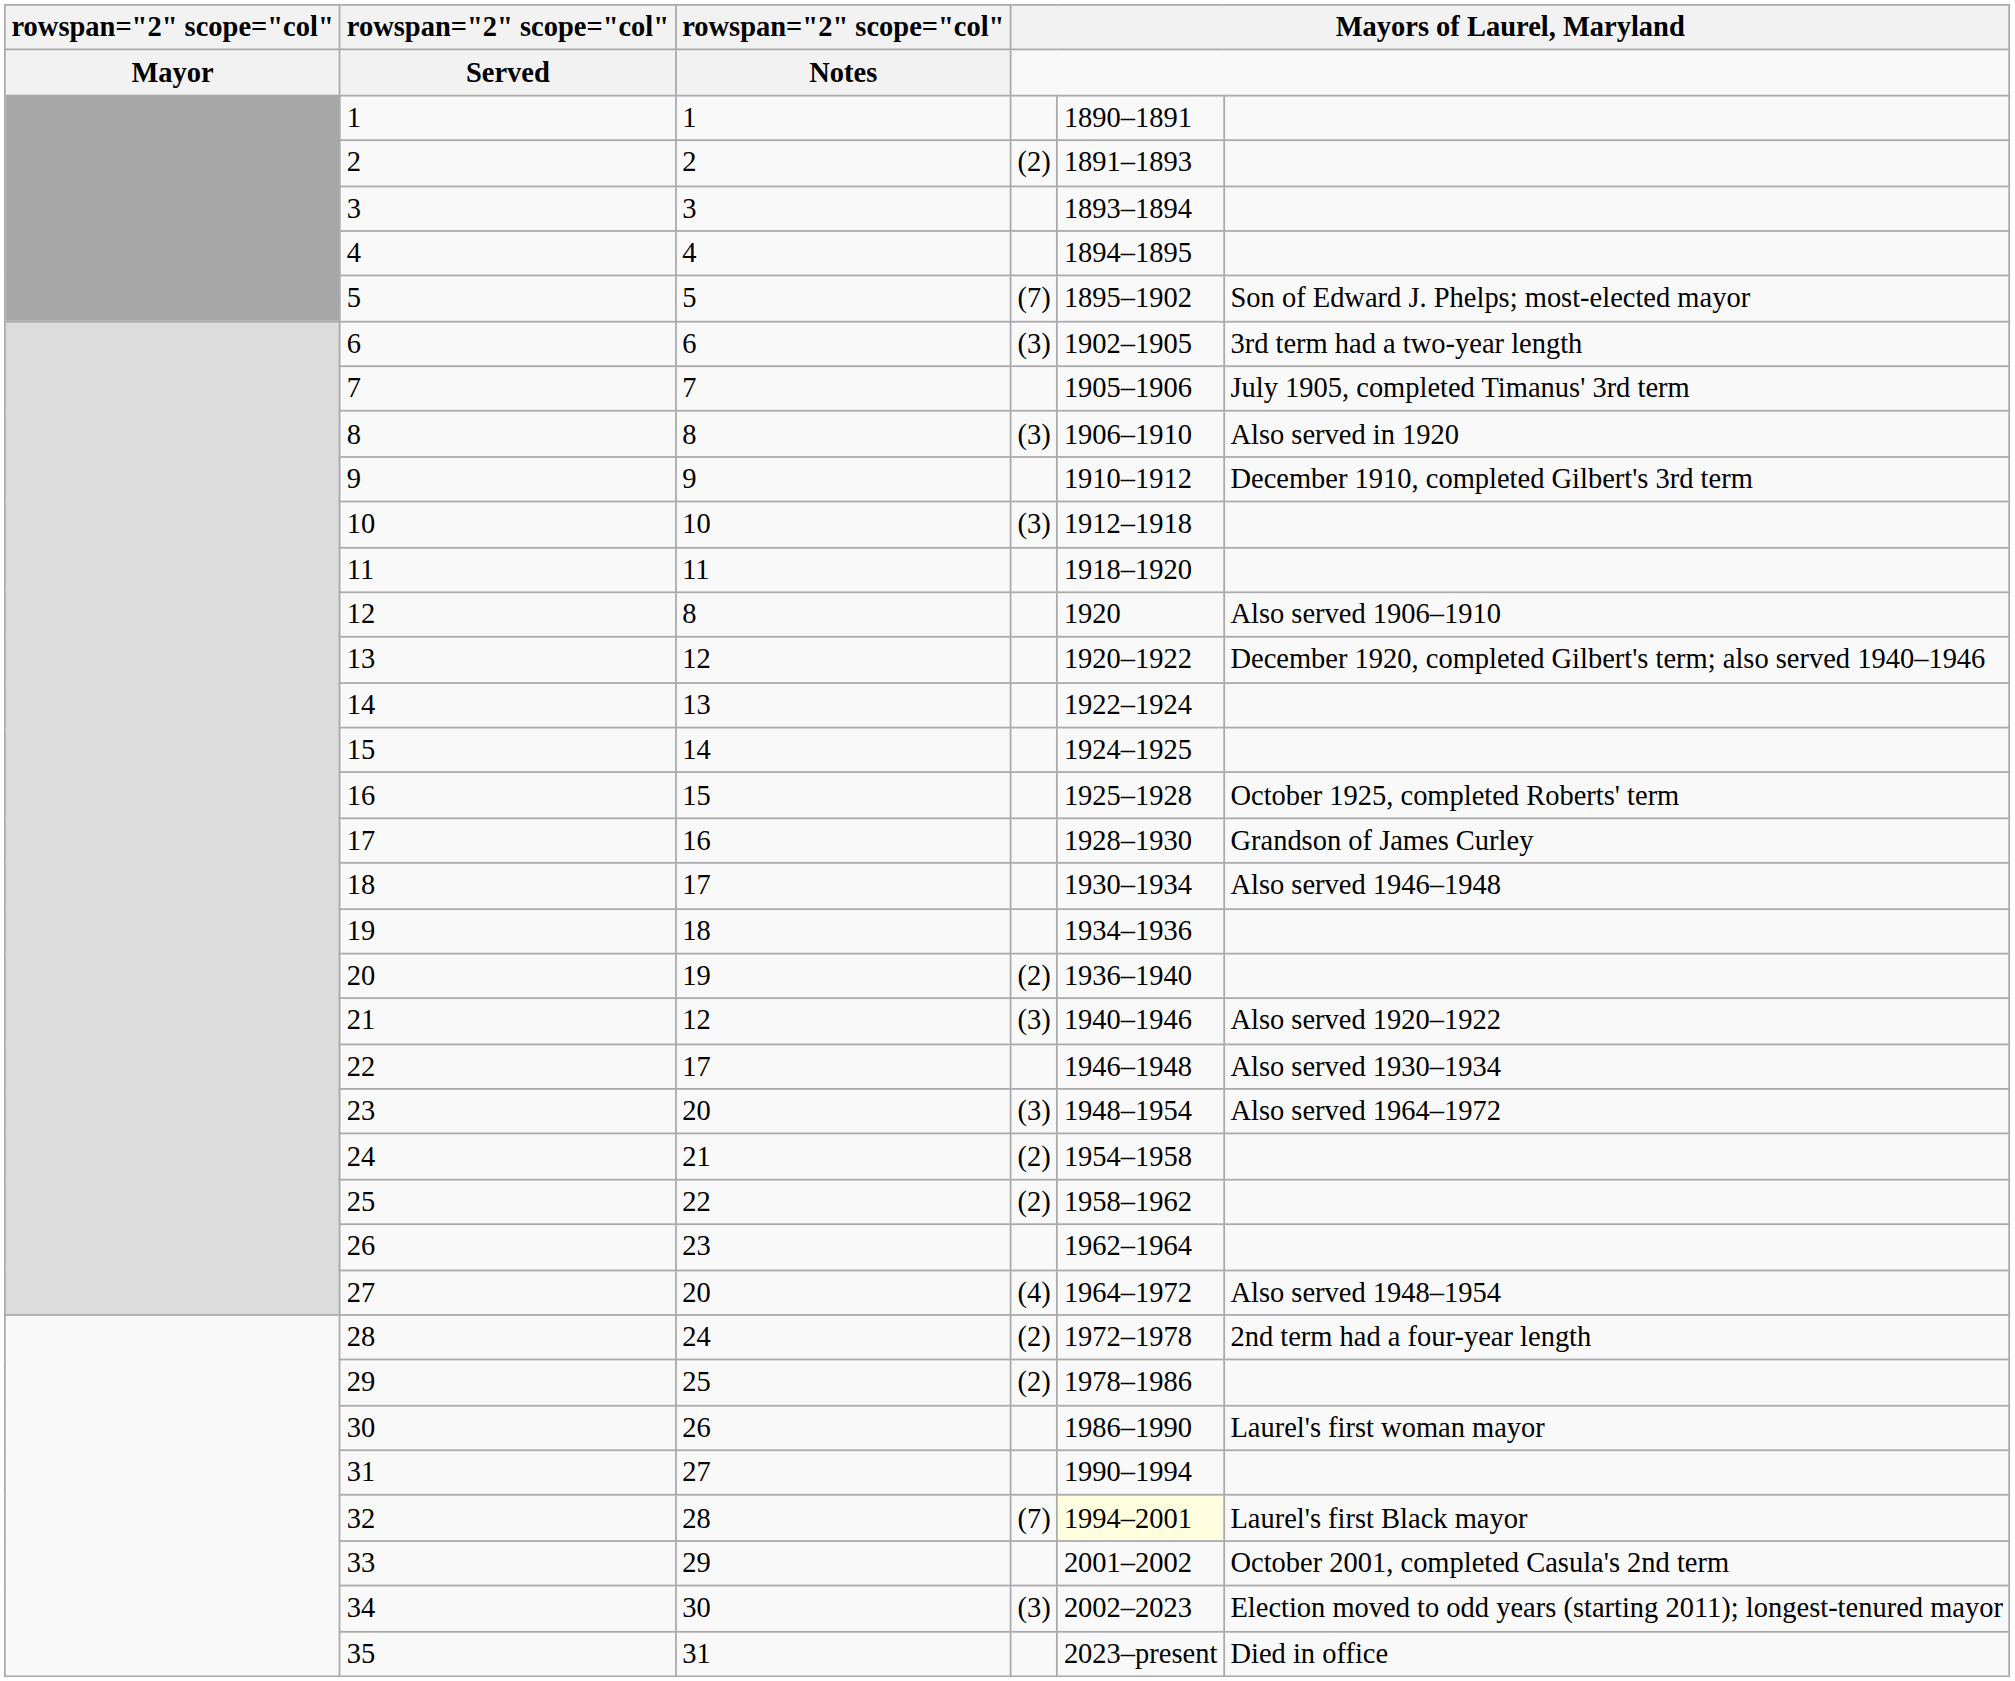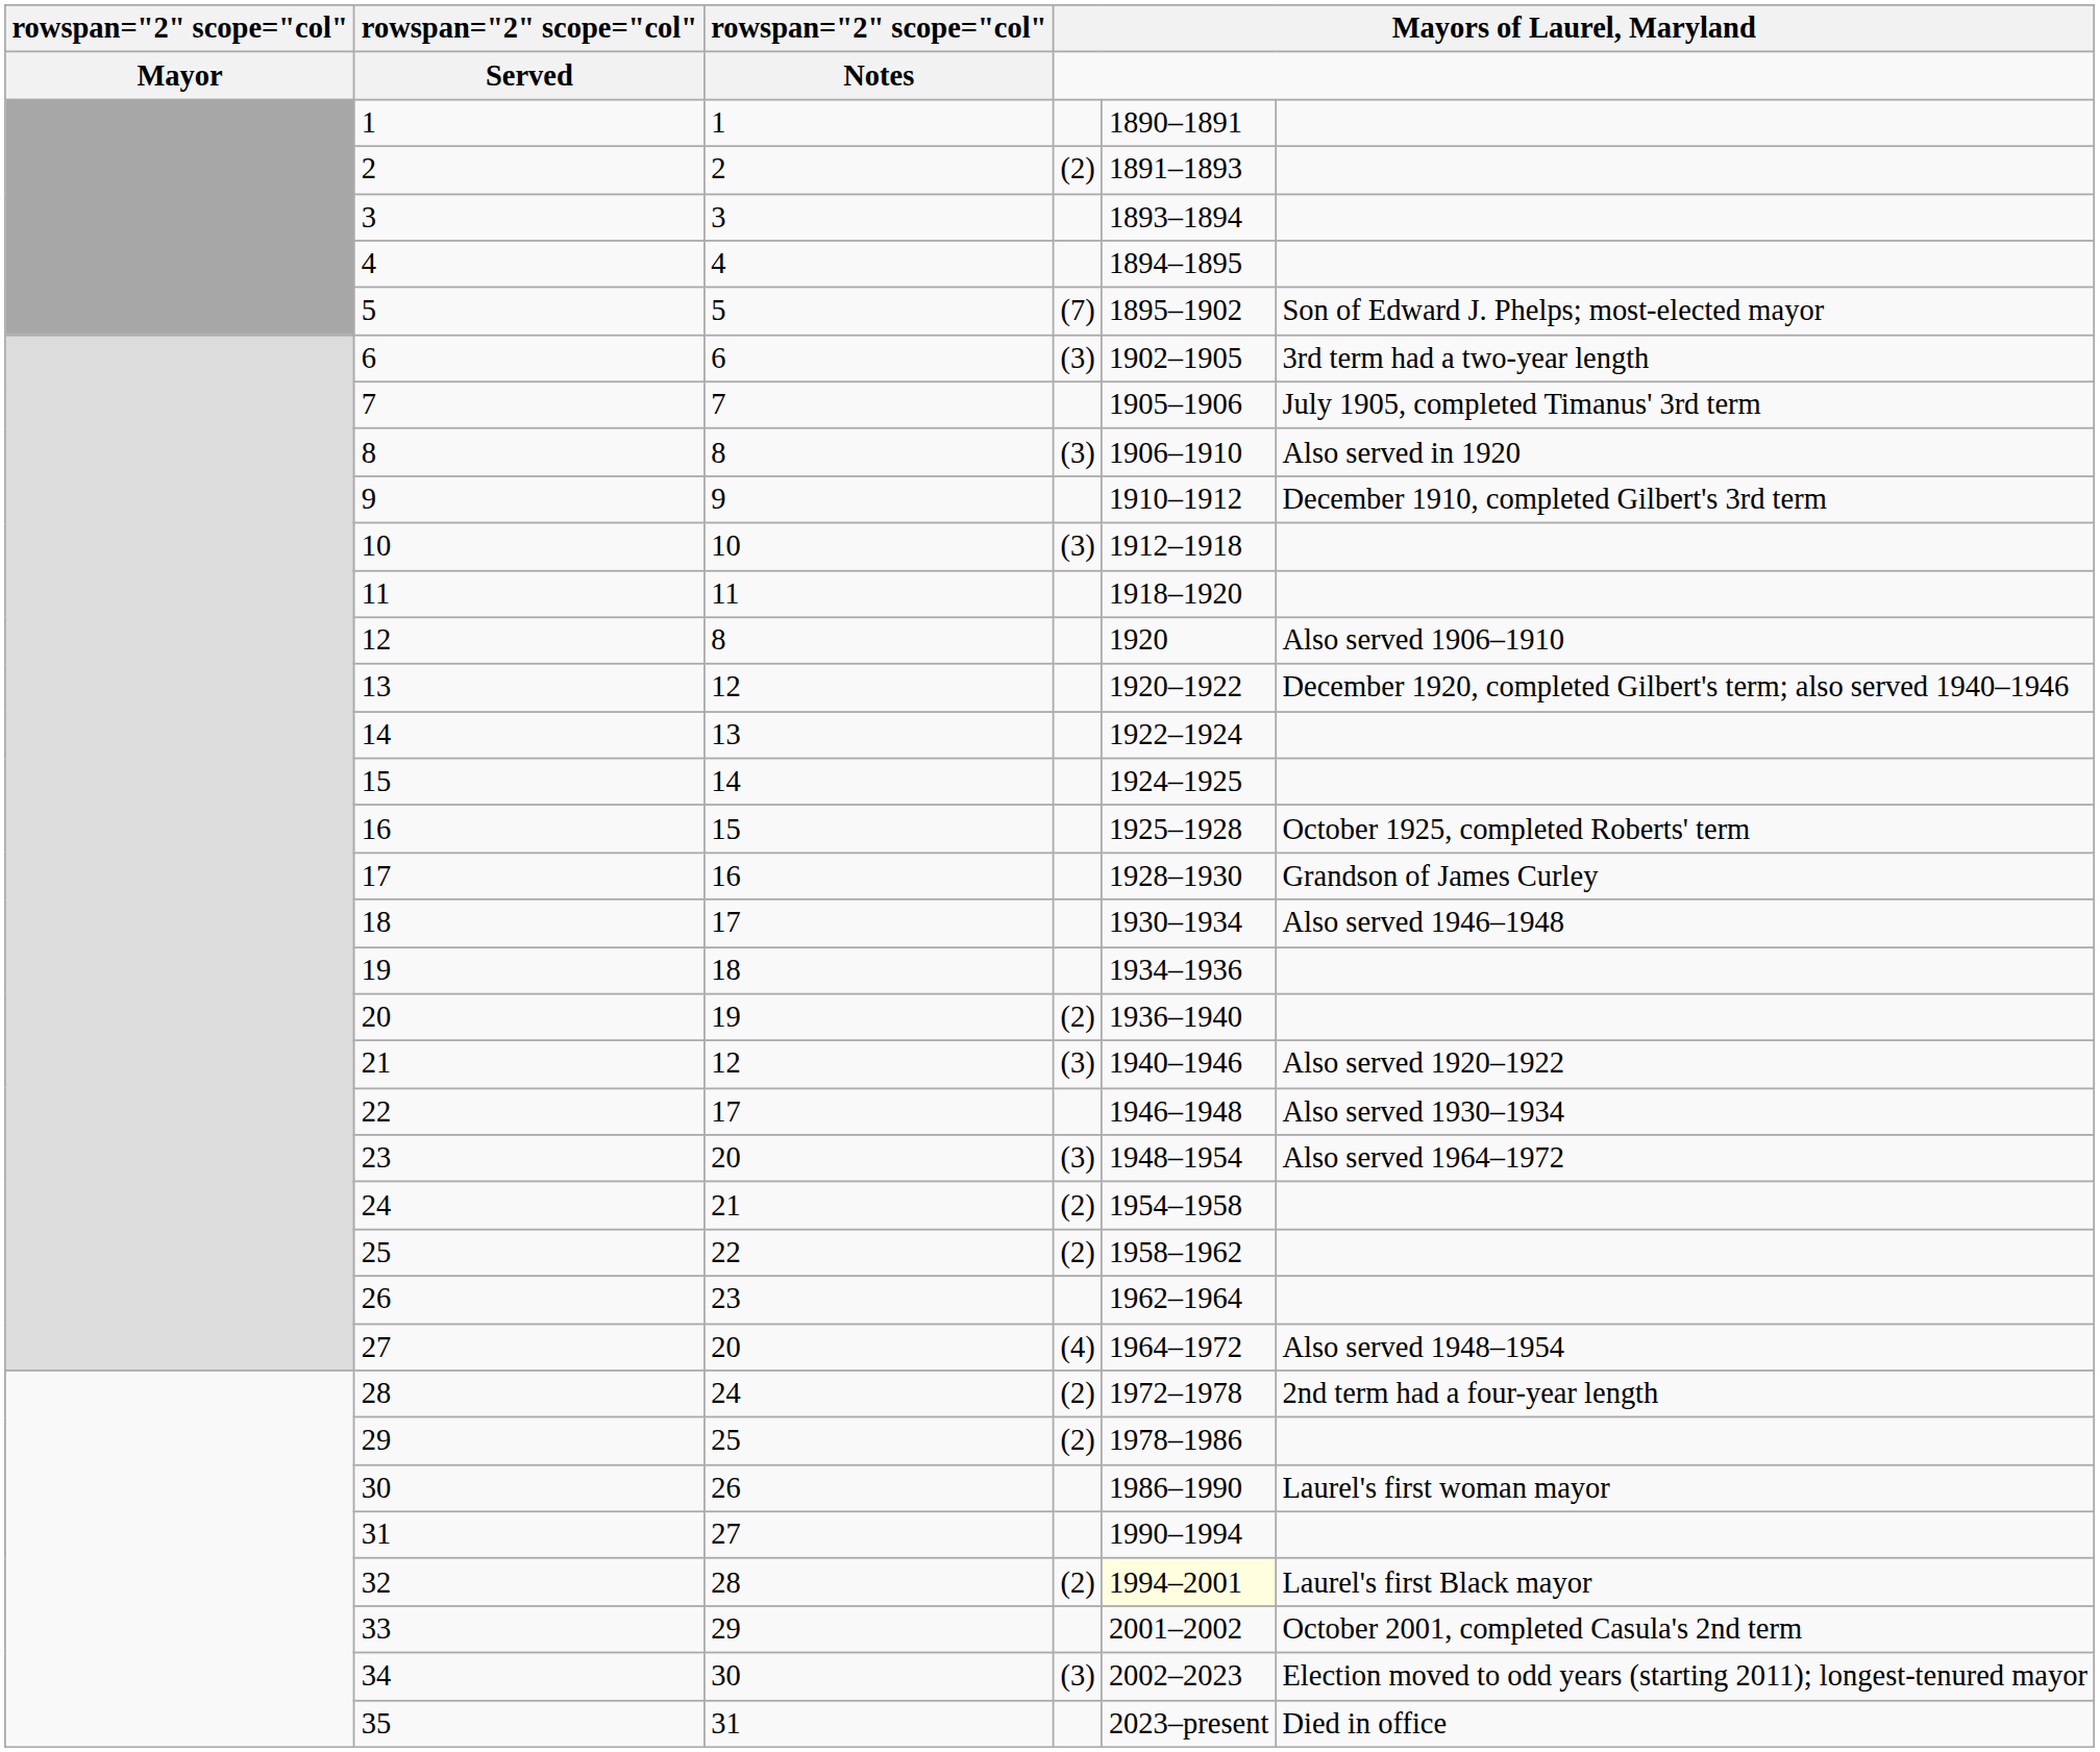32 | column 4: (7) -> (2)
